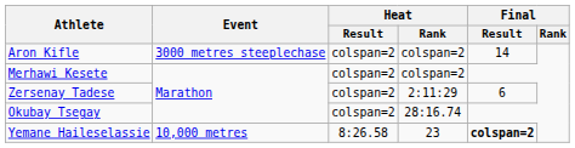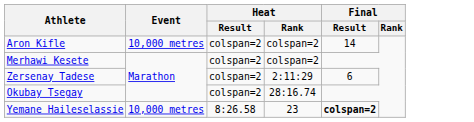Aron Kifle | Event: 3000 metres steeplechase -> 10,000 metres
